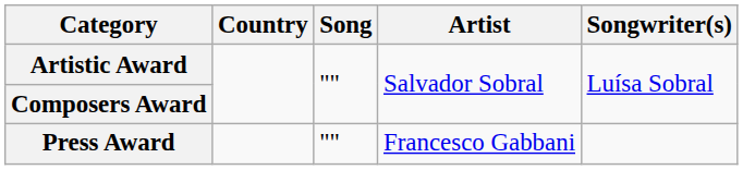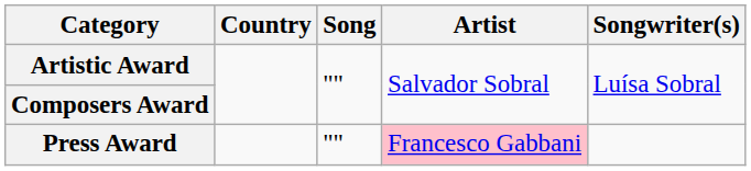Press Award | Artist: no background -> pink background
